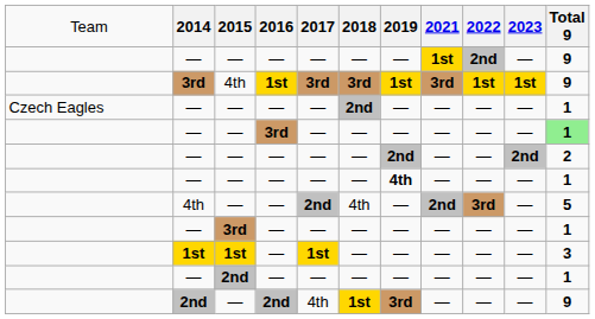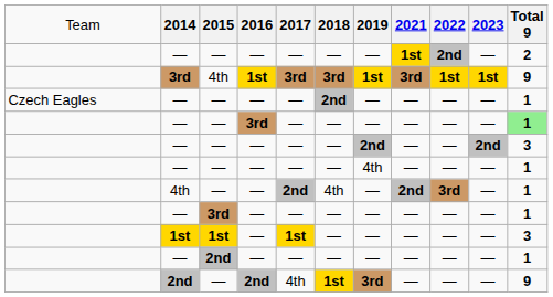row 2 | column 11: 9 -> 2
row 6 | column 11: 2 -> 3
row 7 | column 7: bold -> normal
row 8 | column 11: 5 -> 1
